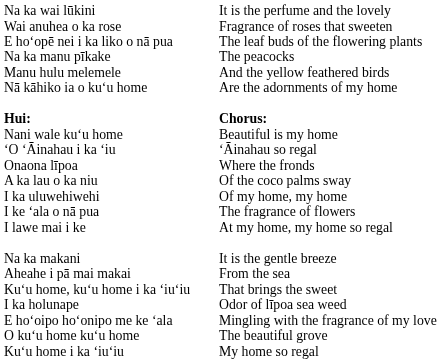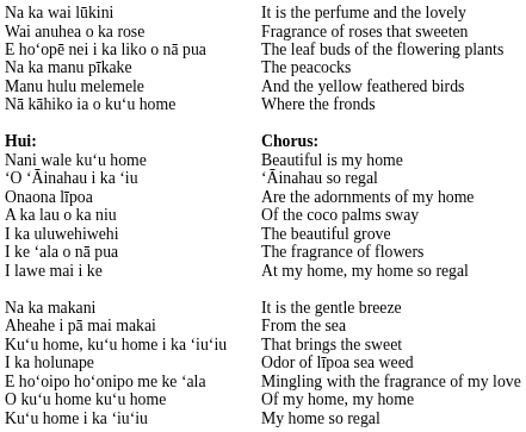row 6 | column 2: Are the adornments of my home -> Where the fronds
row 10 | column 2: Where the fronds -> Are the adornments of my home
row 12 | column 2: Of my home, my home -> The beautiful grove
row 20 | column 2: The beautiful grove -> Of my home, my home
